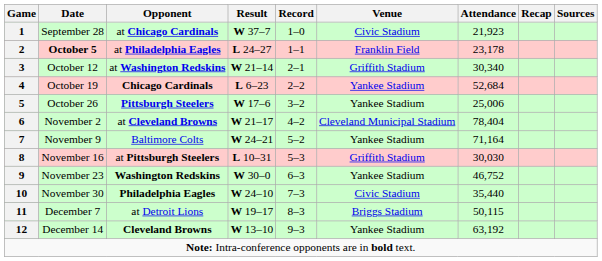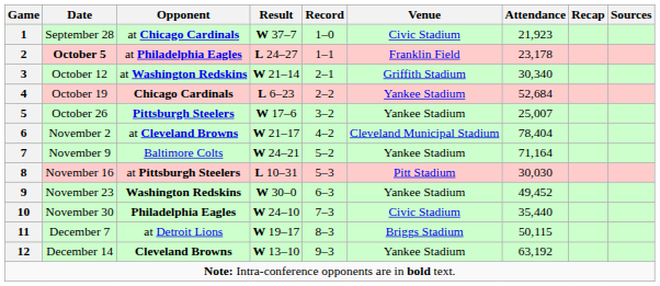5 | Attendance: 25,006 -> 25,007
8 | Venue: Griffith Stadium -> Pitt Stadium
9 | Attendance: 46,752 -> 49,452
